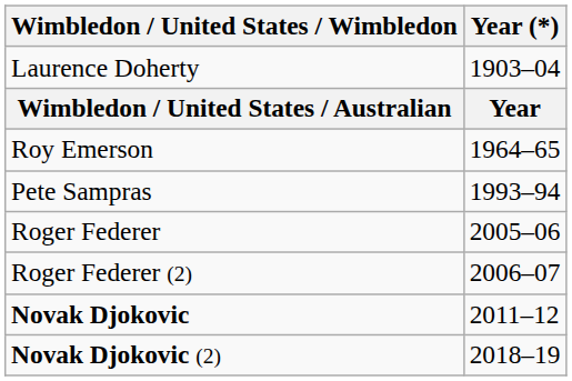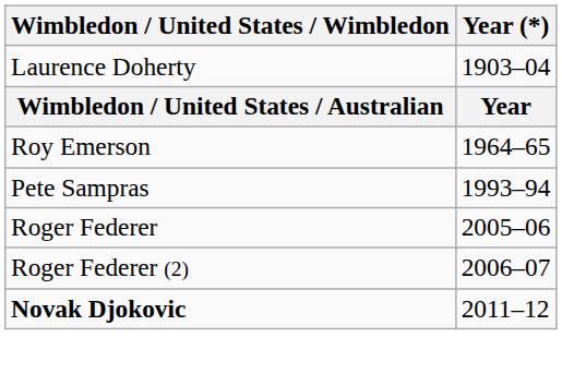- row: Novak Djokovic (2) | 2018–19
